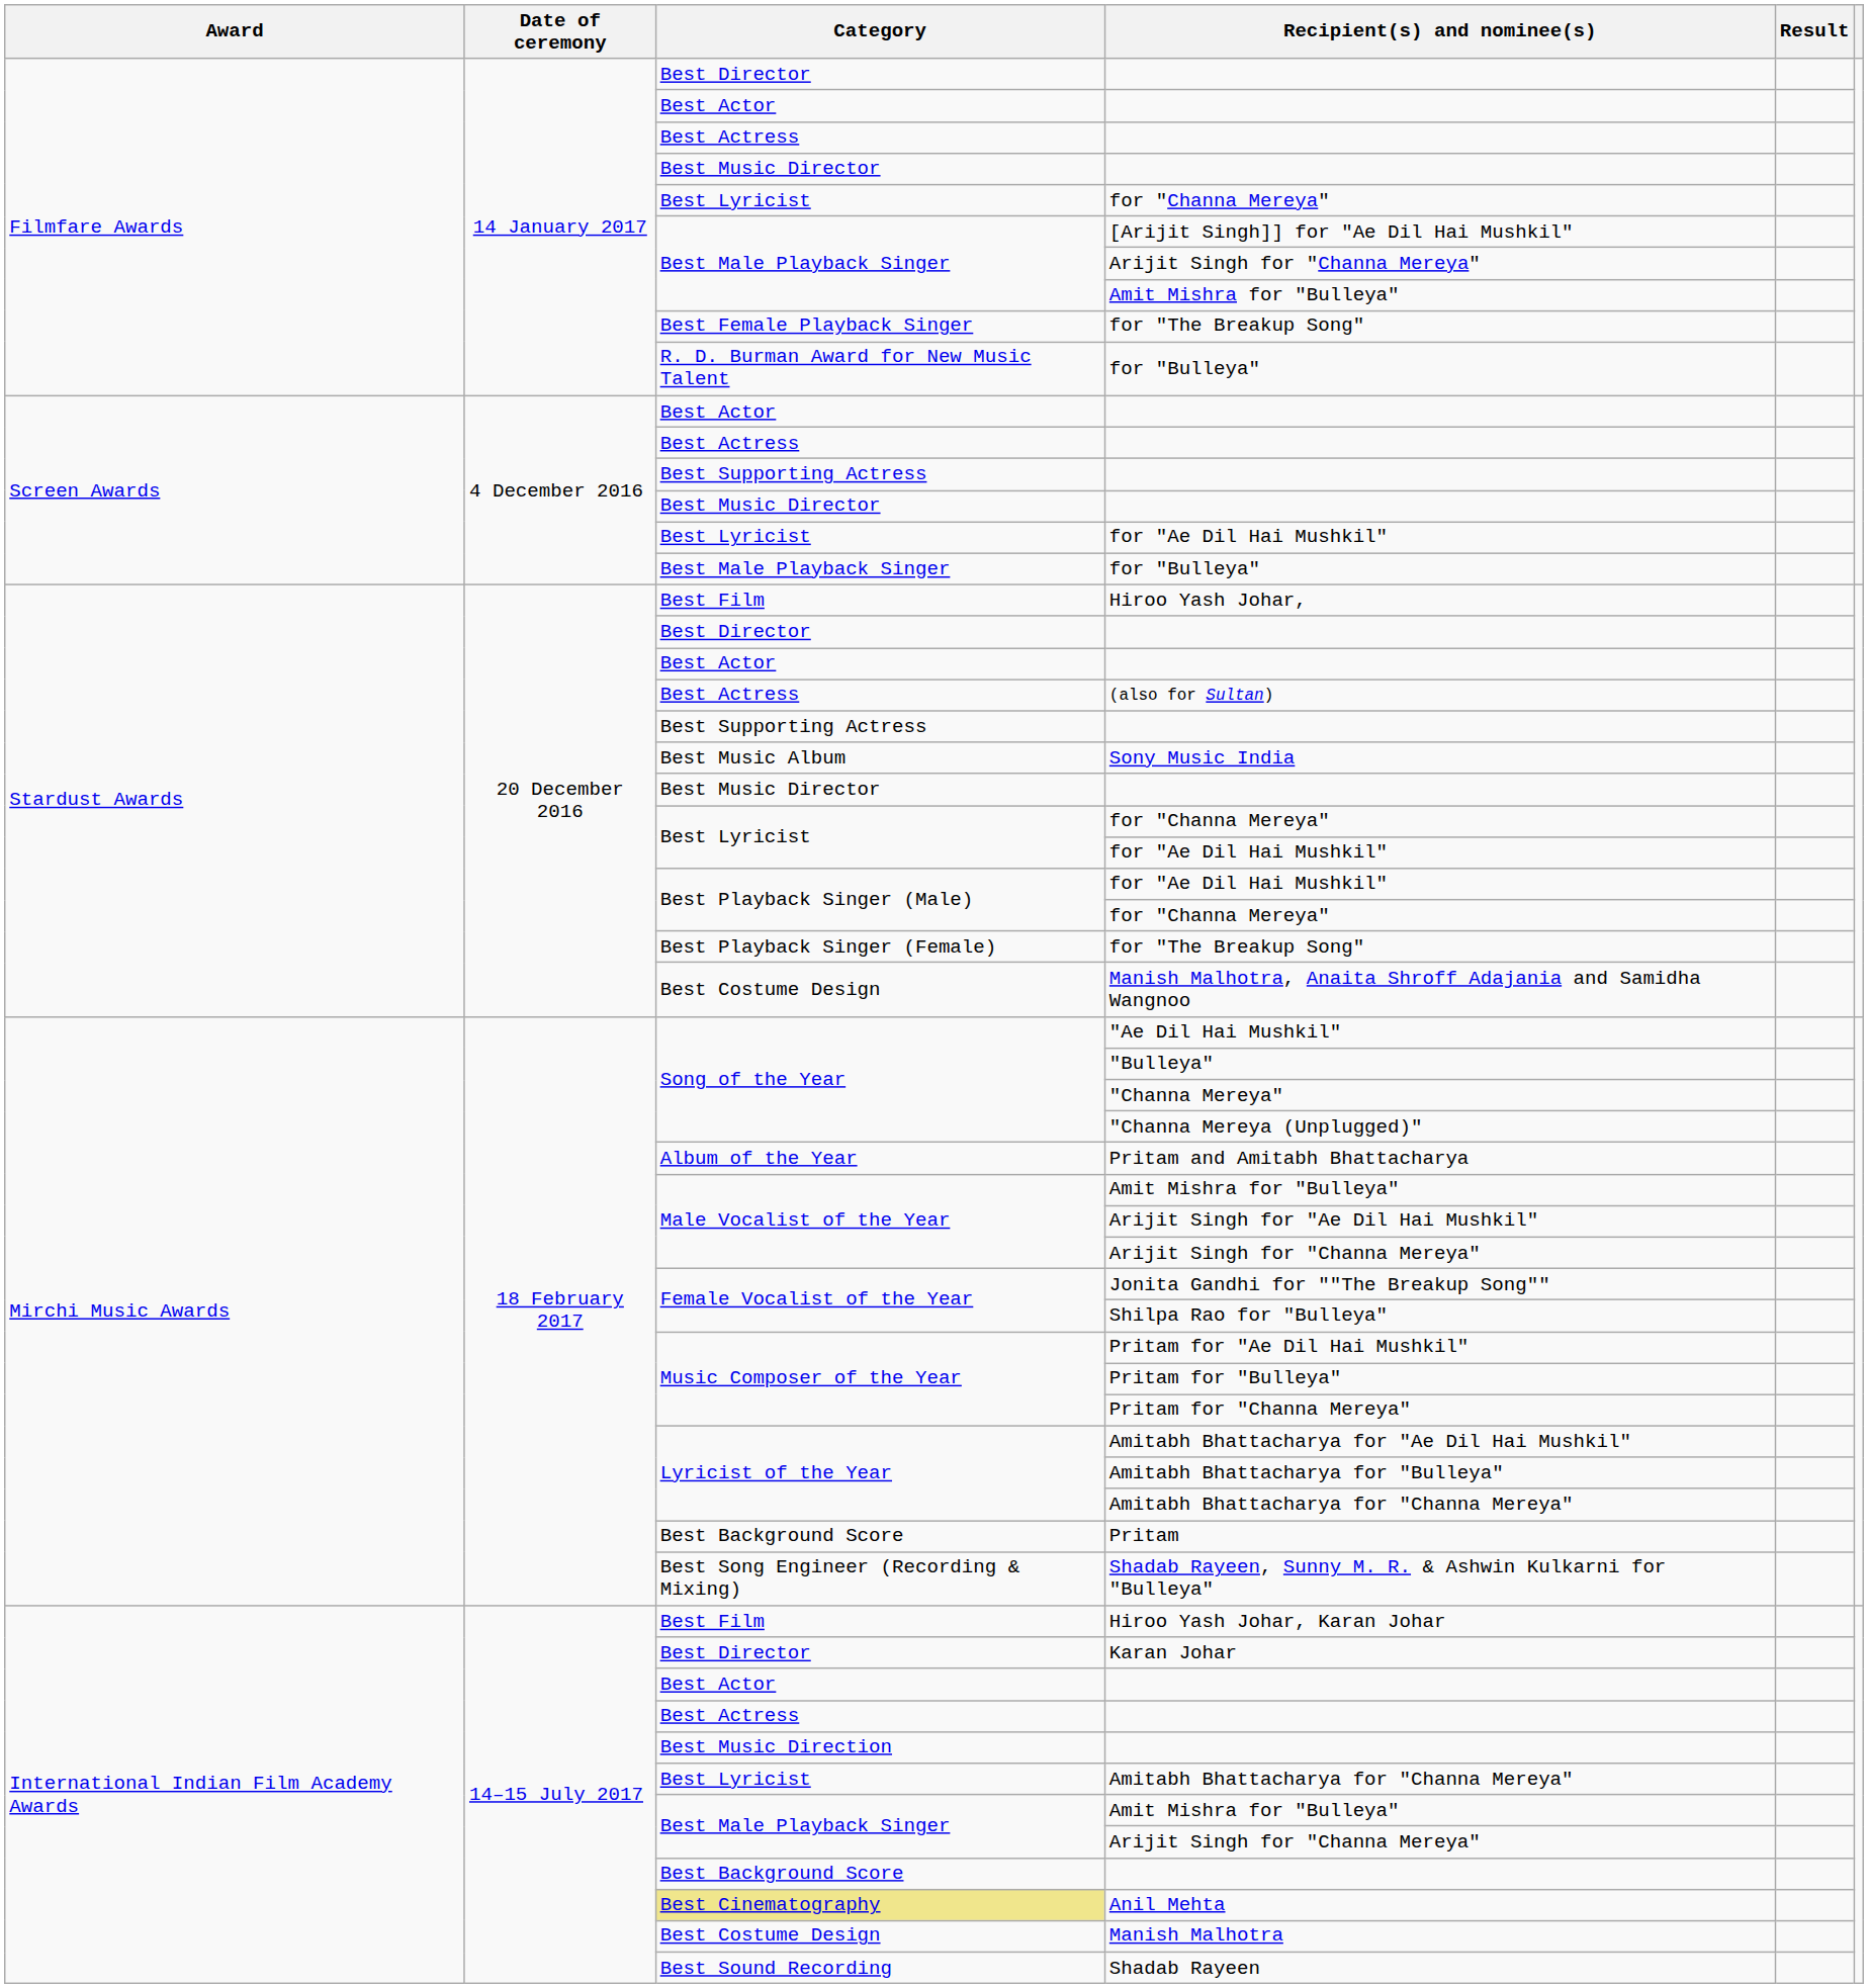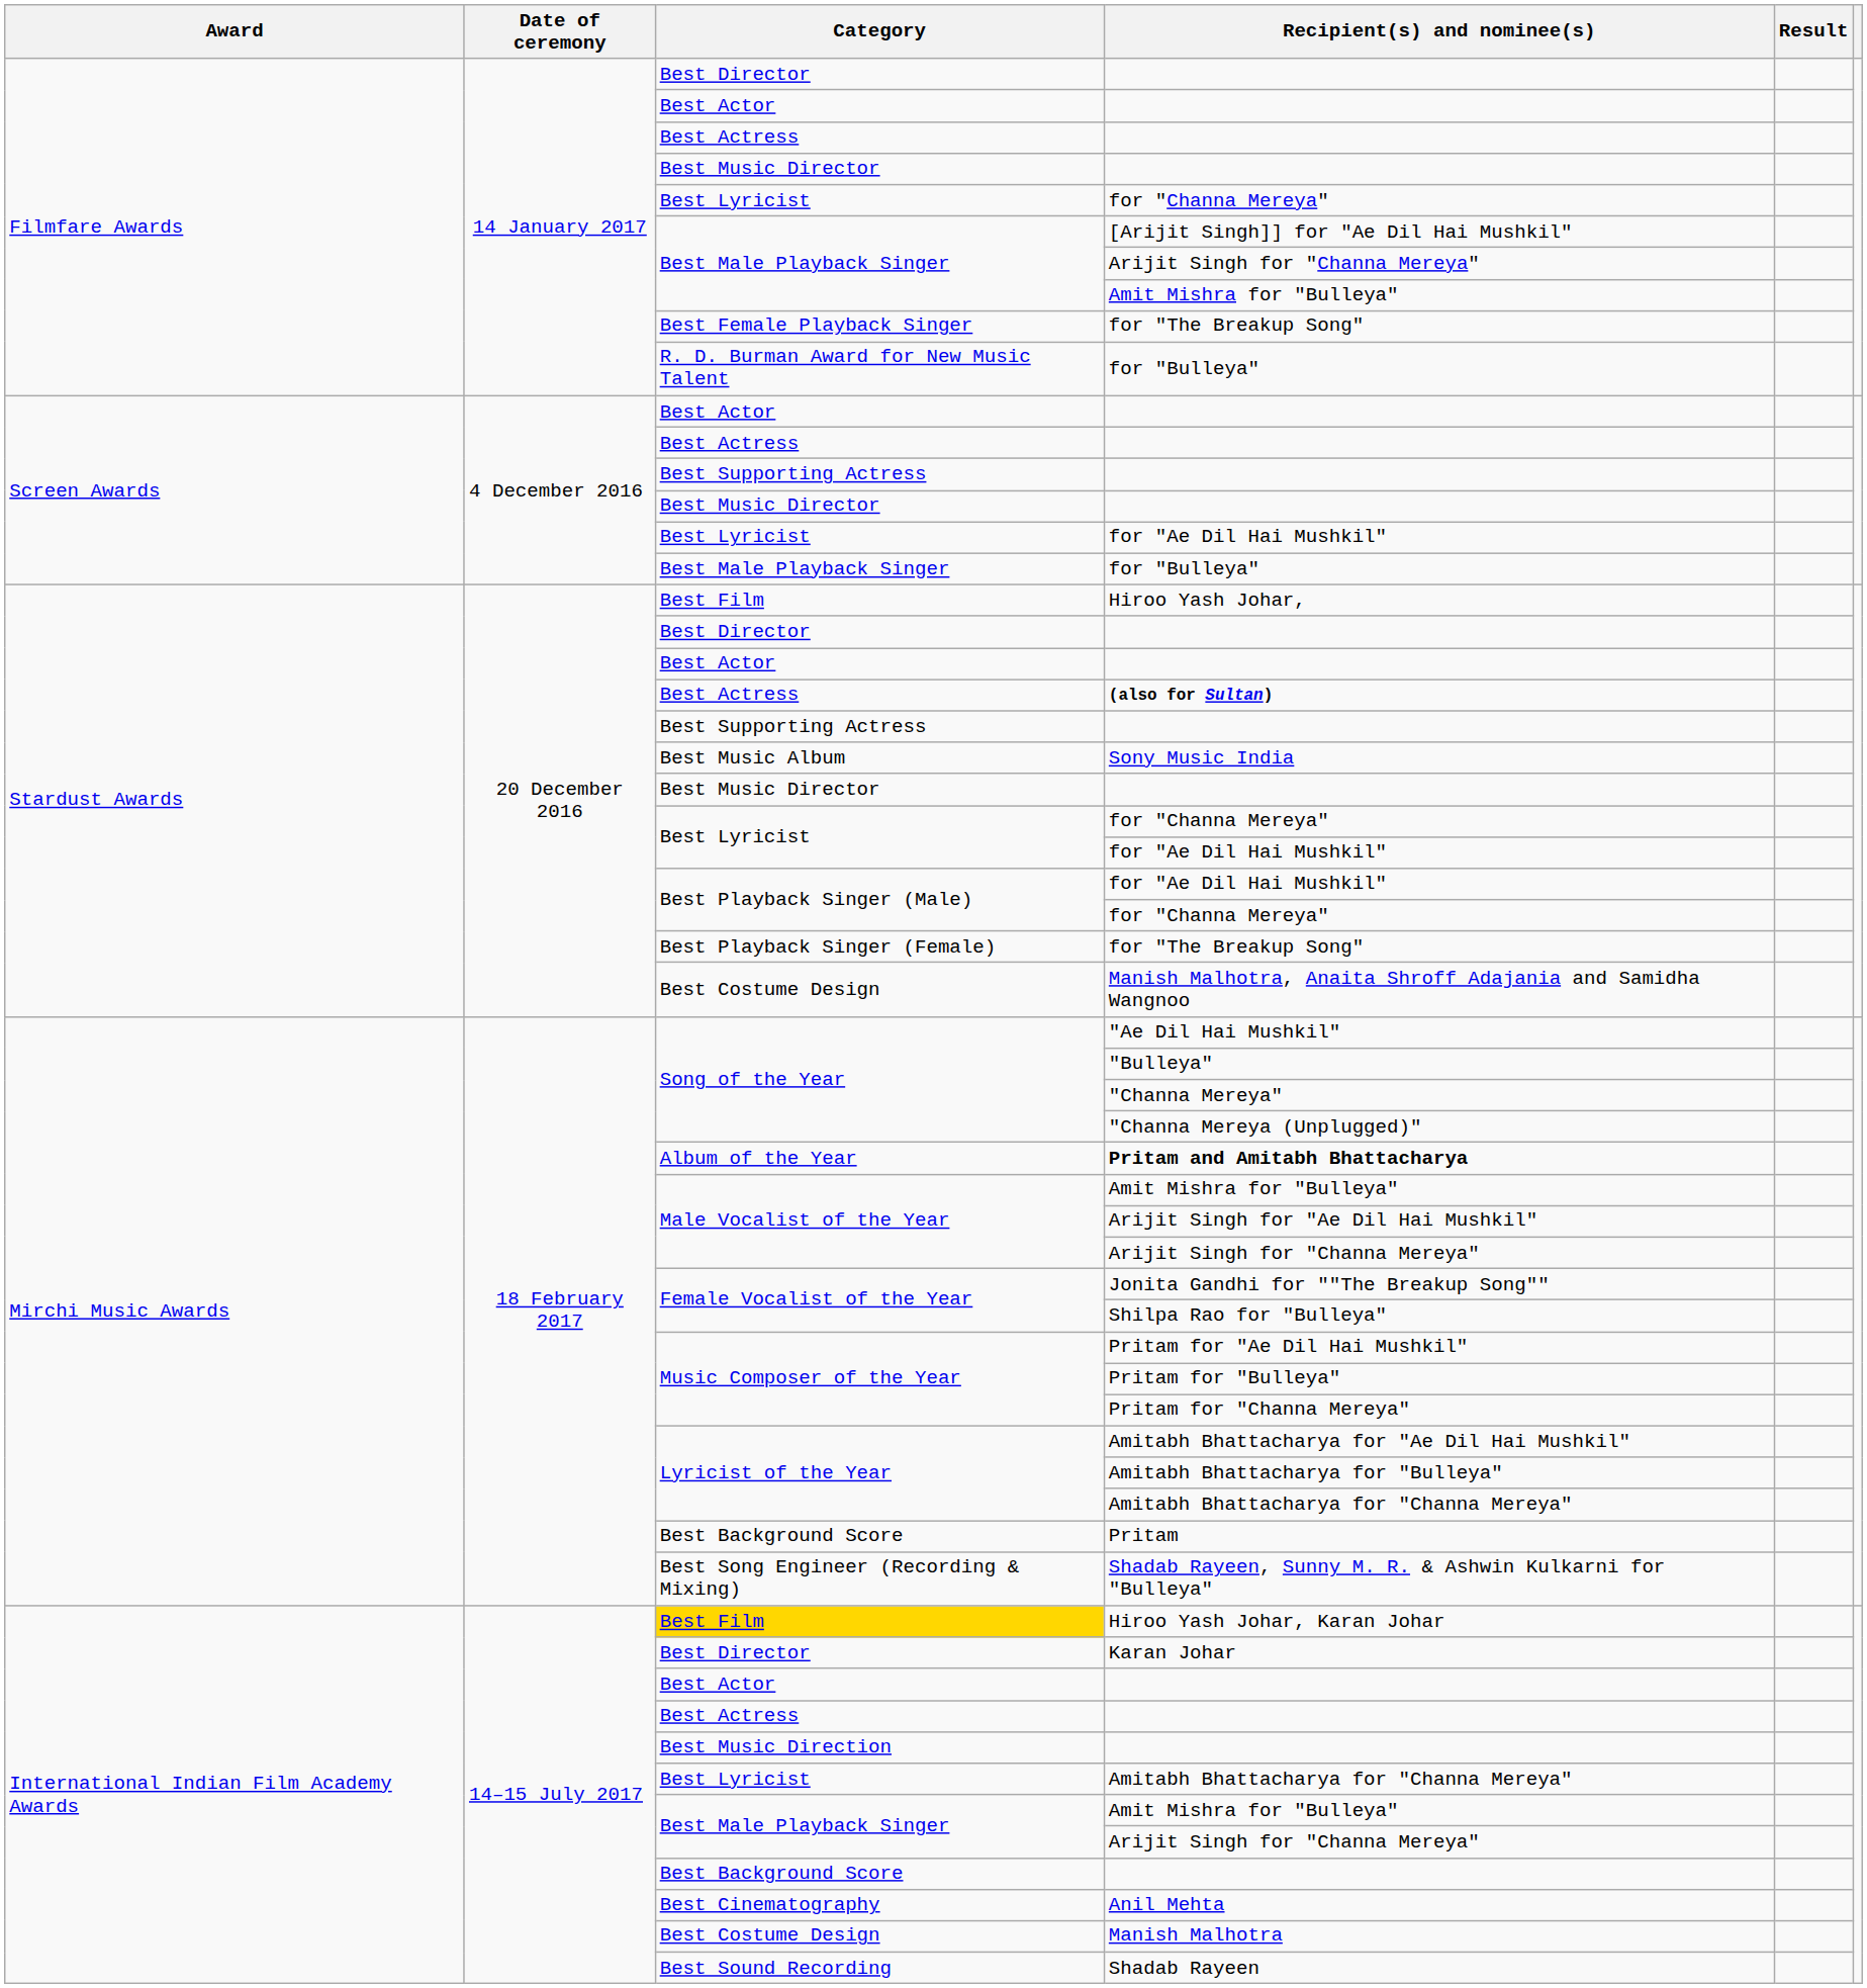(also for Sultan) | Recipient(s) and nominee(s): normal -> bold
Pritam and Amitabh Bhattacharya | Recipient(s) and nominee(s): normal -> bold
Hiroo Yash Johar, Karan Johar | Category: no background -> gold background
Anil Mehta | Category: khaki background -> no background
